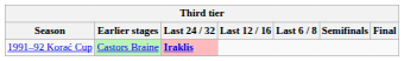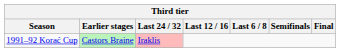1991–92 Korać Cup | Last 24 / 32: bold -> normal
